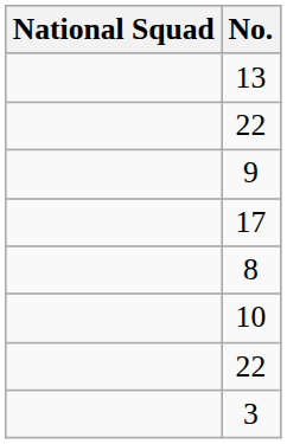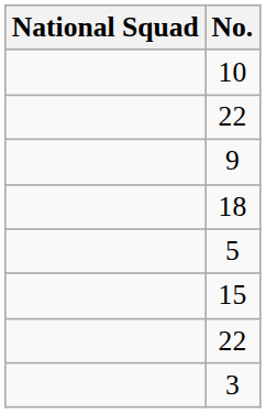row 2 | No.: 13 -> 10
row 5 | No.: 17 -> 18
row 6 | No.: 8 -> 5
row 7 | No.: 10 -> 15
